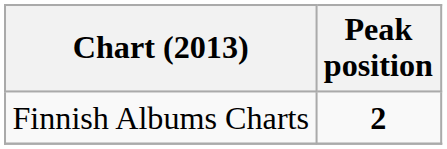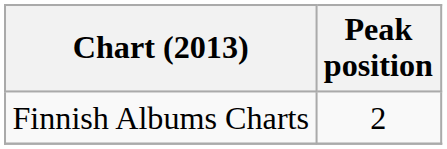Finnish Albums Charts | Peak position: bold -> normal
